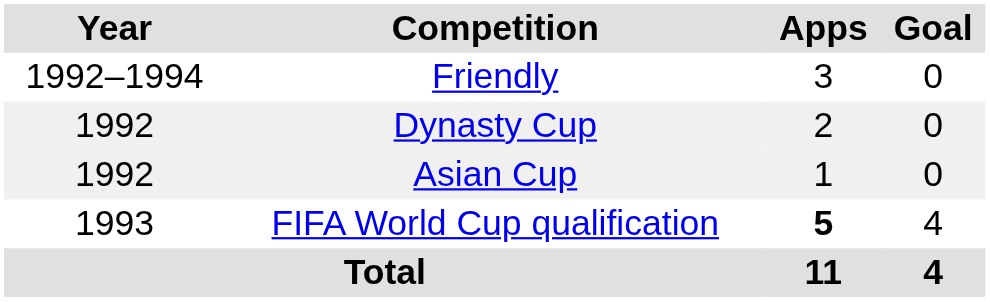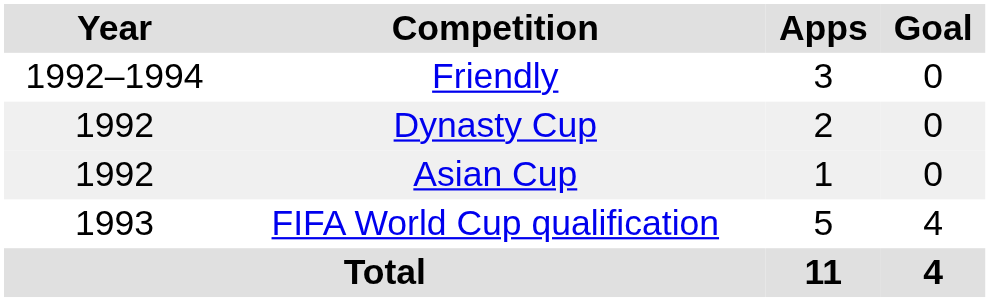FIFA World Cup qualification | Apps: bold -> normal
